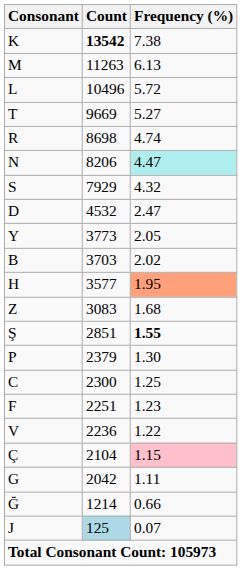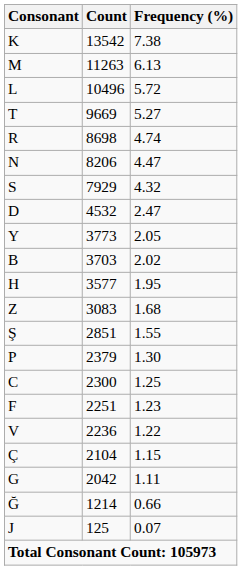K | Count: bold -> normal
N | Frequency (%): paleturquoise background -> no background
H | Frequency (%): lightsalmon background -> no background
Ş | Frequency (%): bold -> normal
Ç | Frequency (%): pink background -> no background
J | Count: lightblue background -> no background
